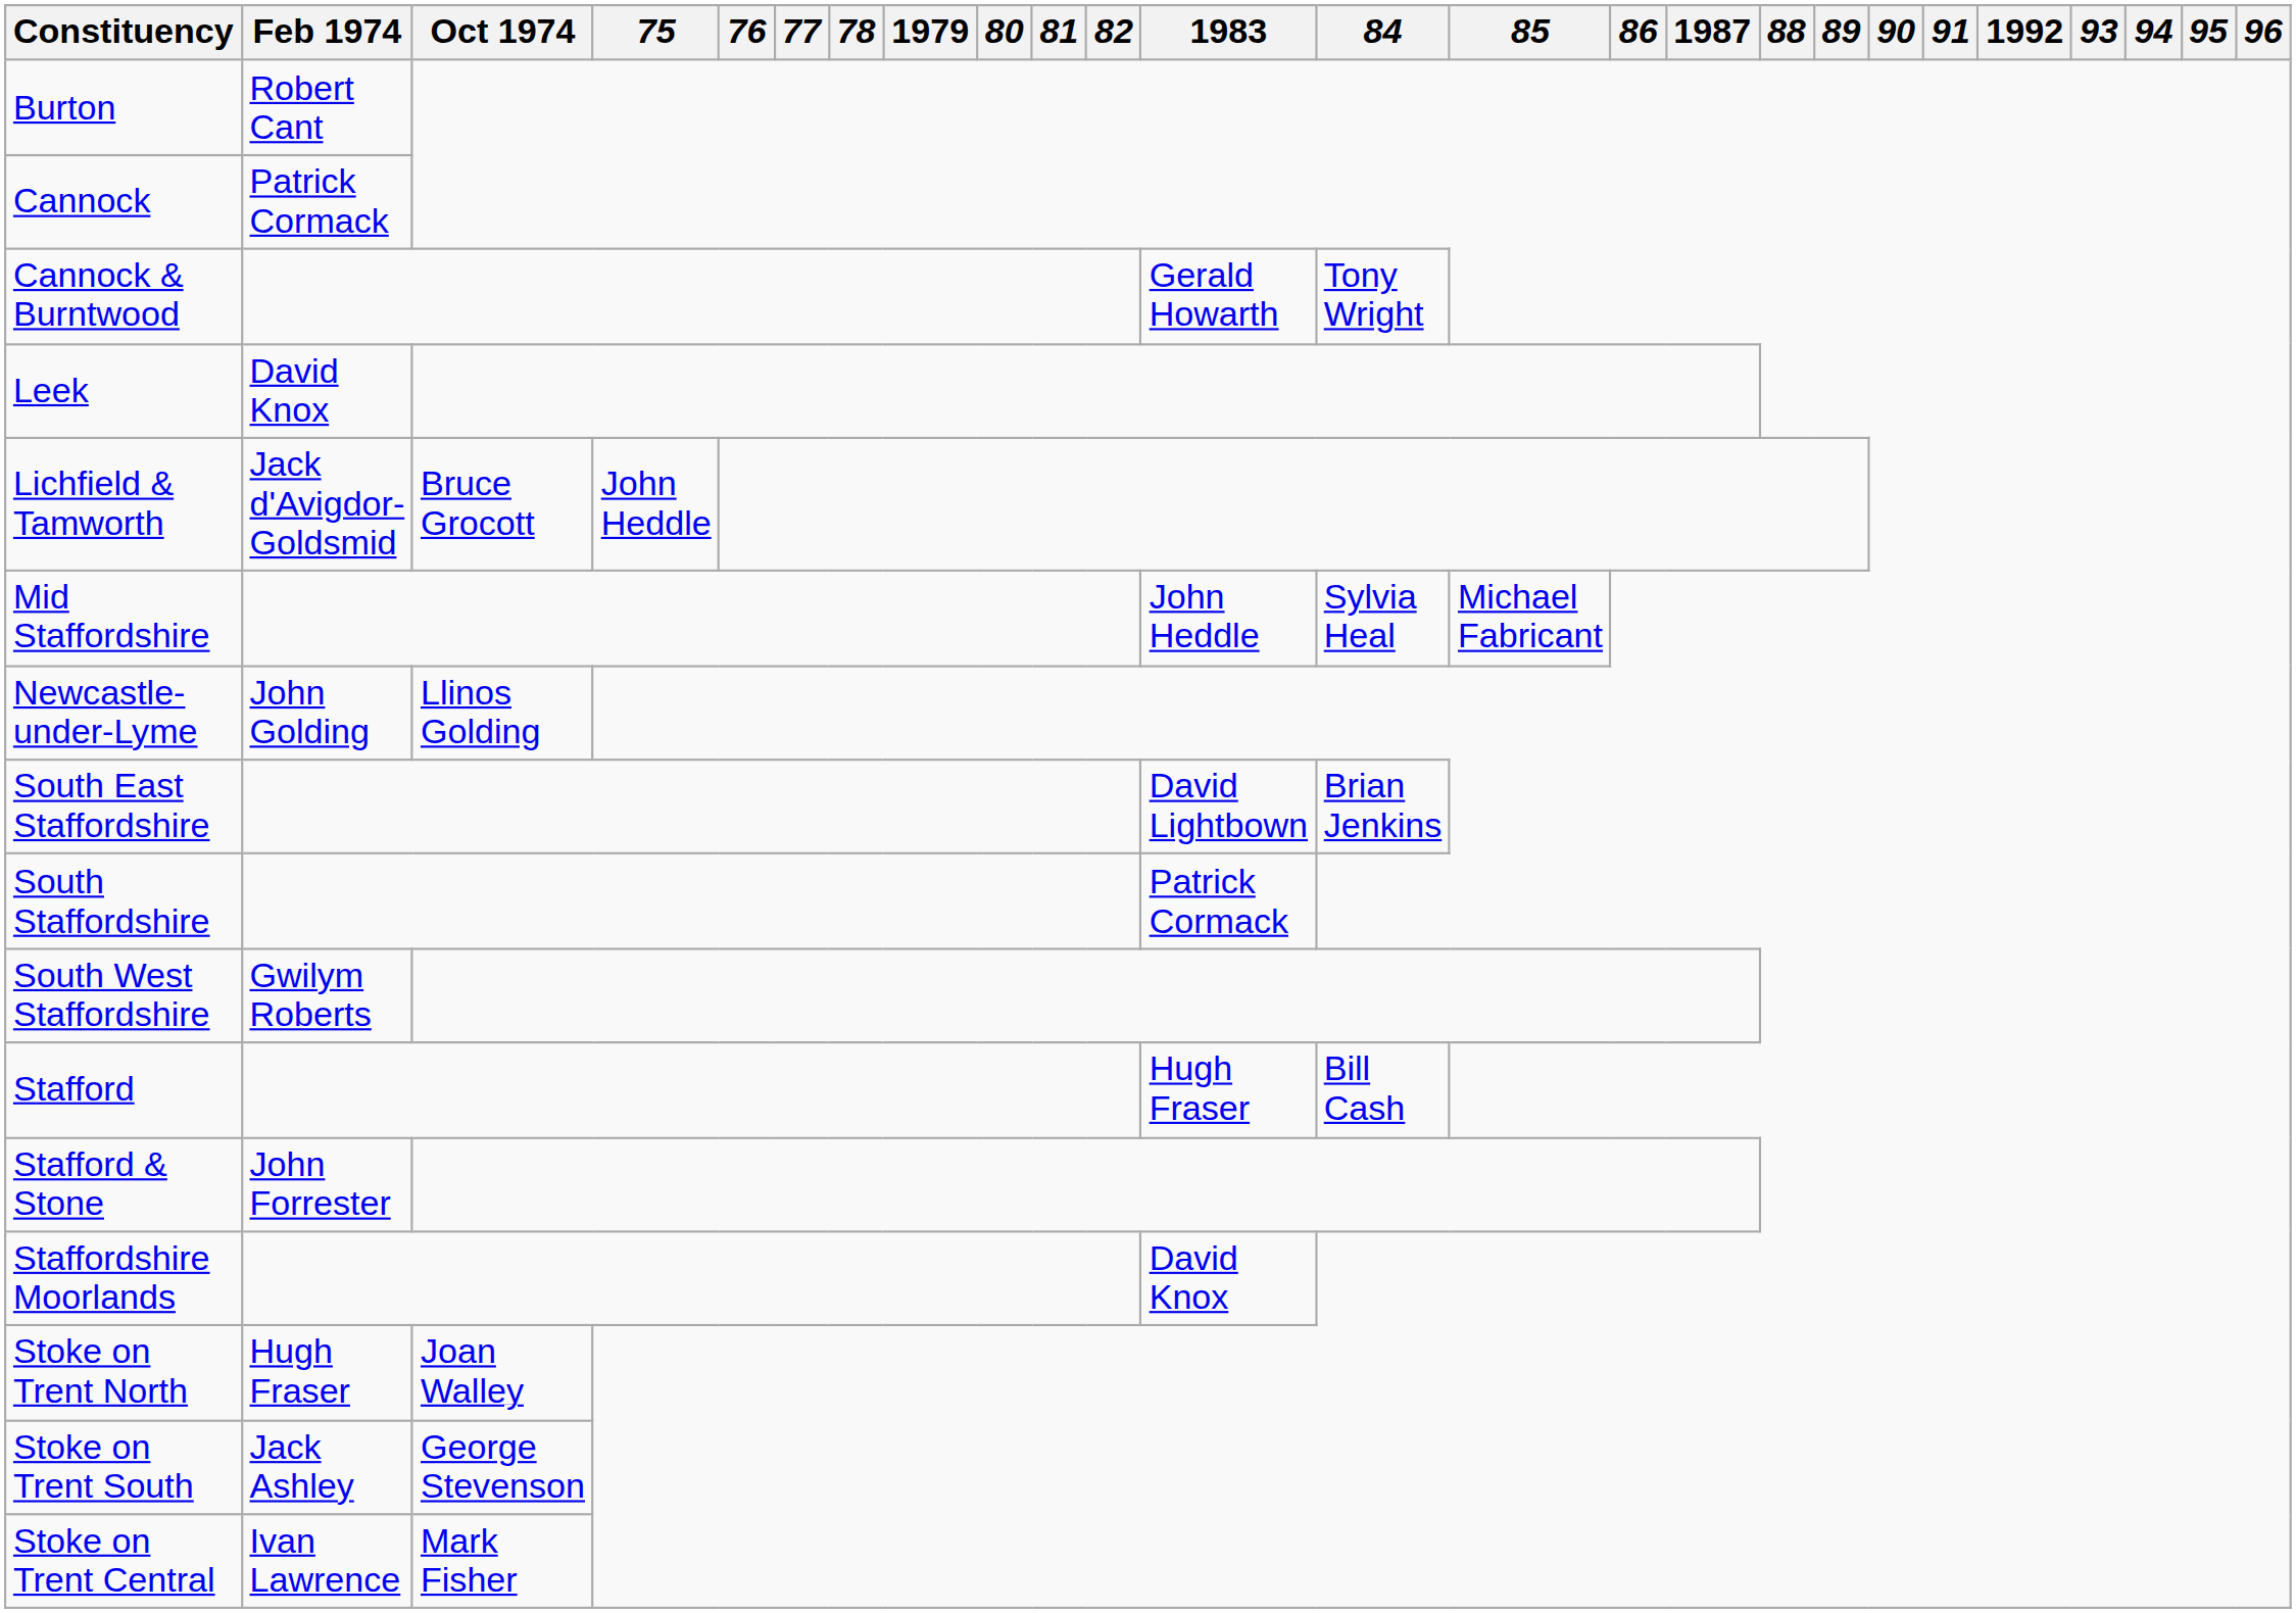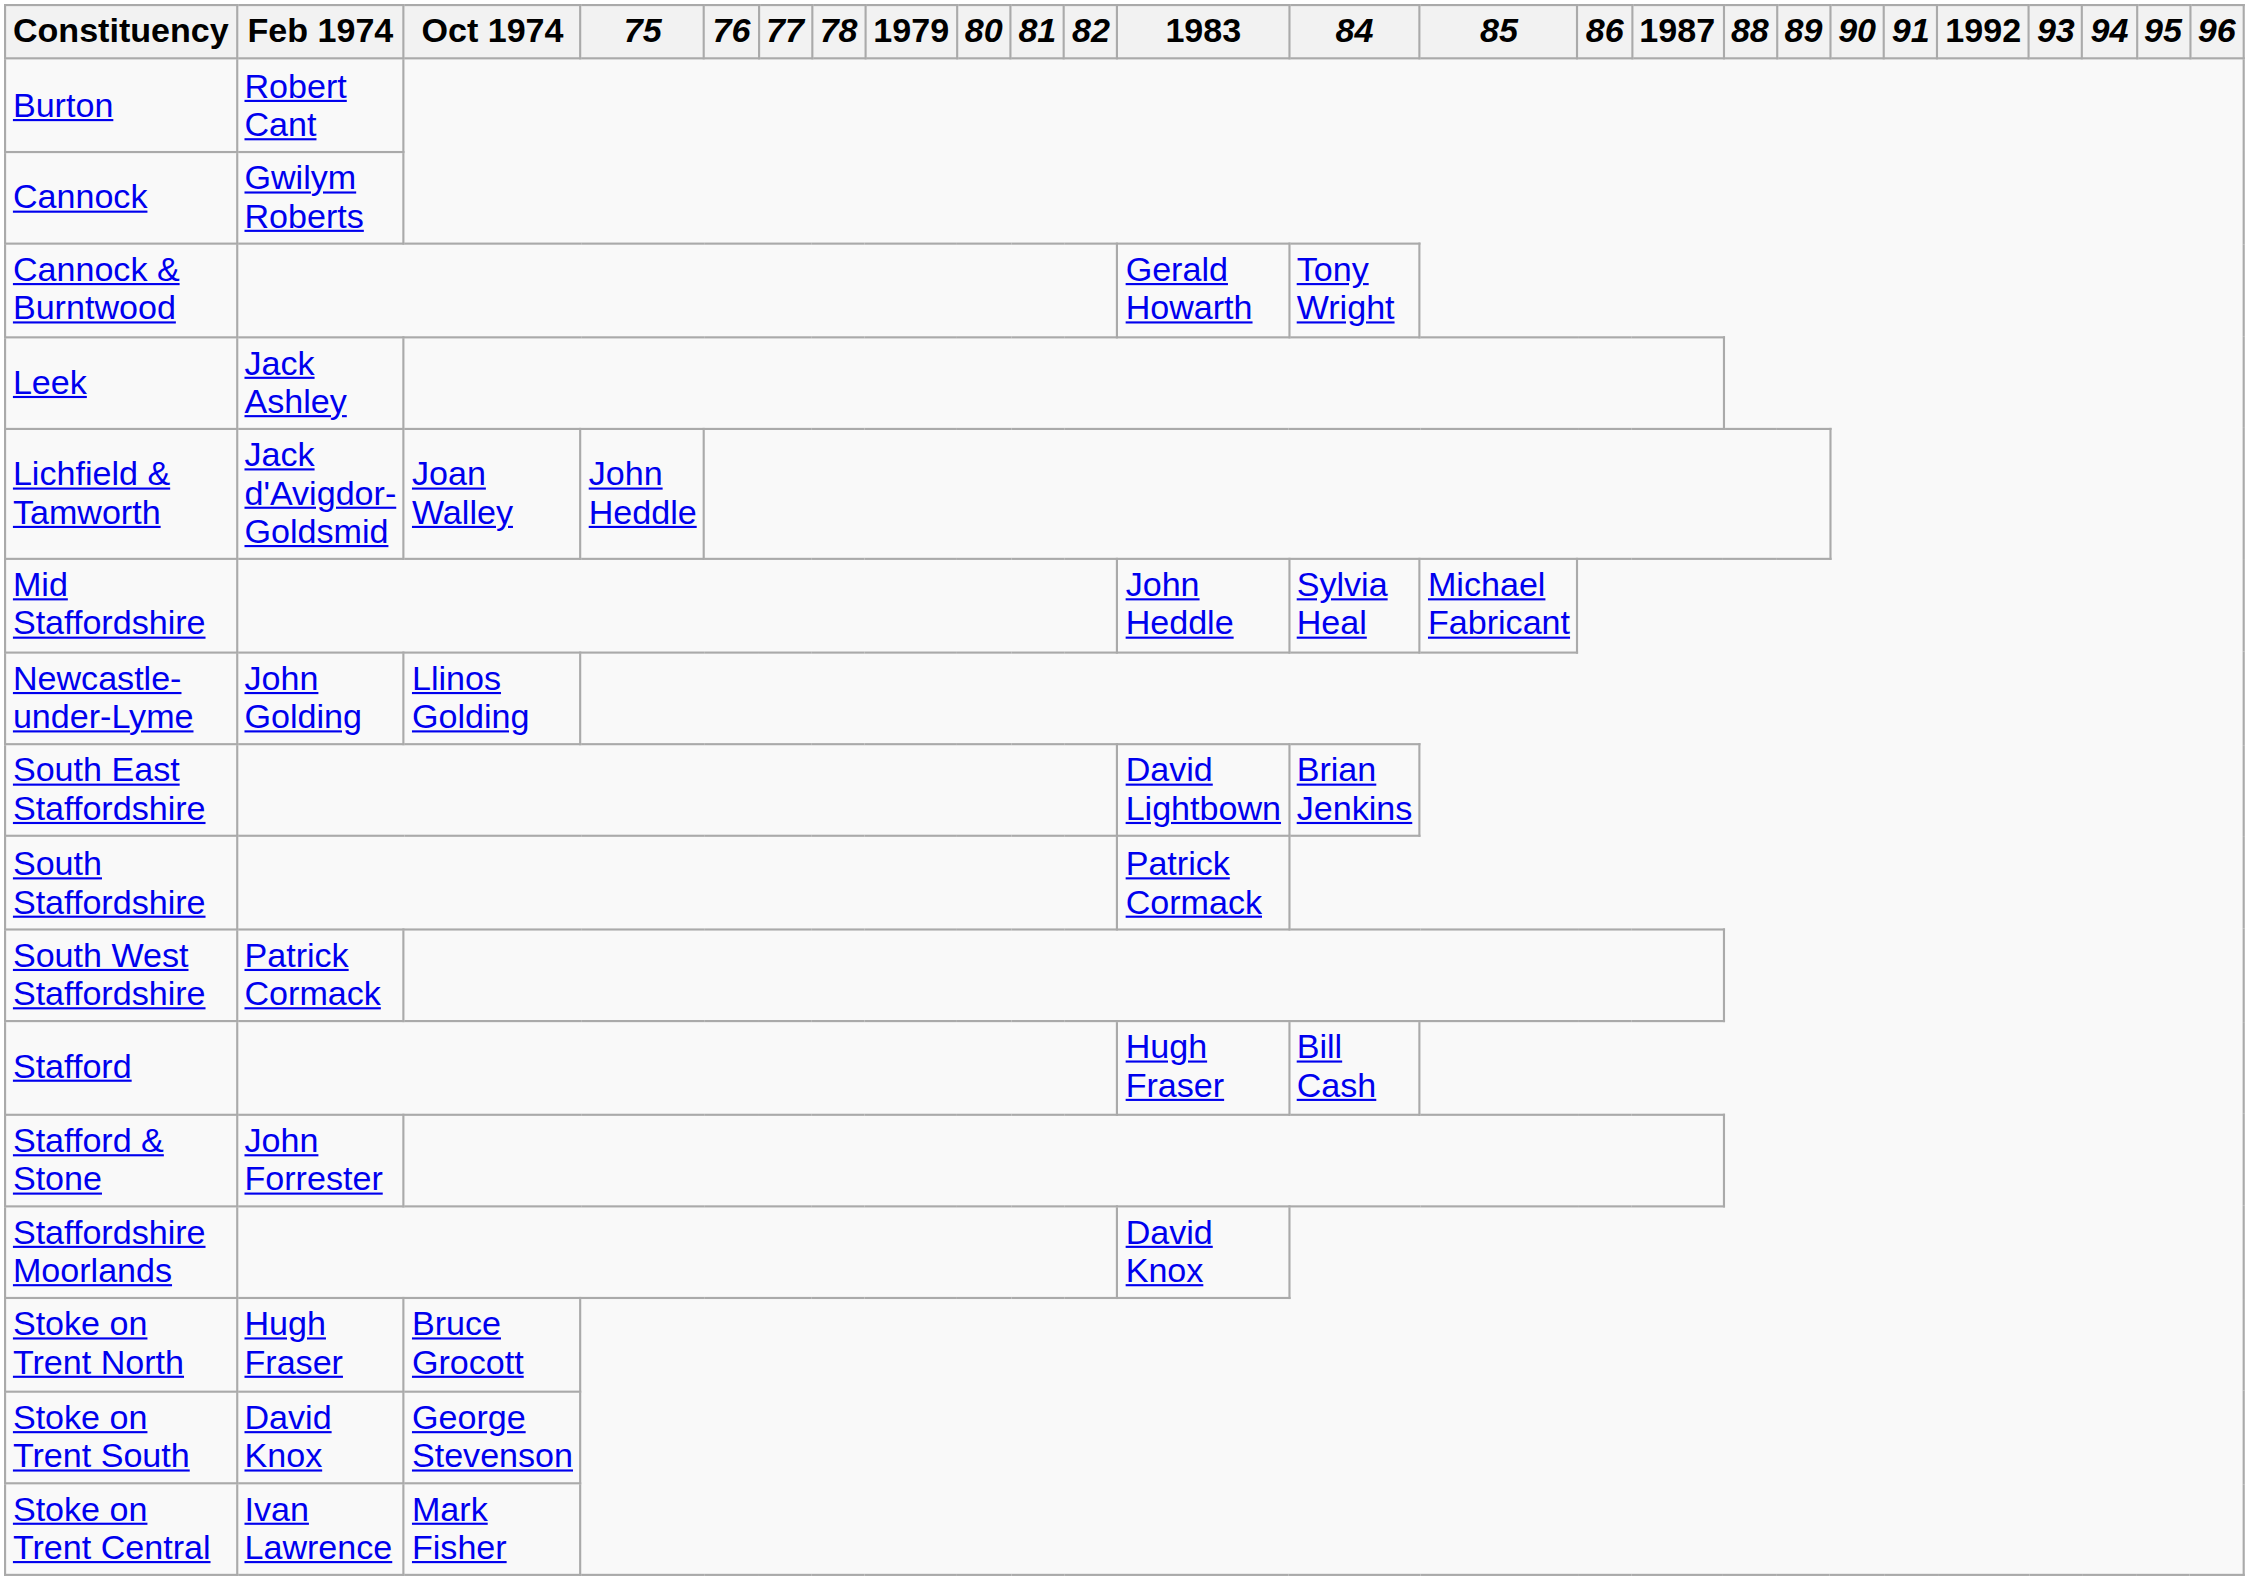Cannock | Feb 1974: Patrick Cormack -> Gwilym Roberts
Leek | Feb 1974: David Knox -> Jack Ashley
Lichfield & Tamworth | Oct 1974: Bruce Grocott -> Joan Walley
South West Staffordshire | Feb 1974: Gwilym Roberts -> Patrick Cormack
Stoke on Trent North | Oct 1974: Joan Walley -> Bruce Grocott
Stoke on Trent South | Feb 1974: Jack Ashley -> David Knox
